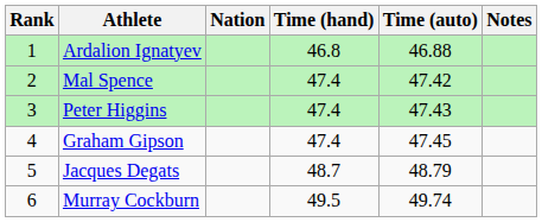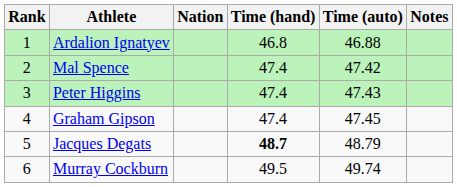Jacques Degats | Time (hand): normal -> bold
